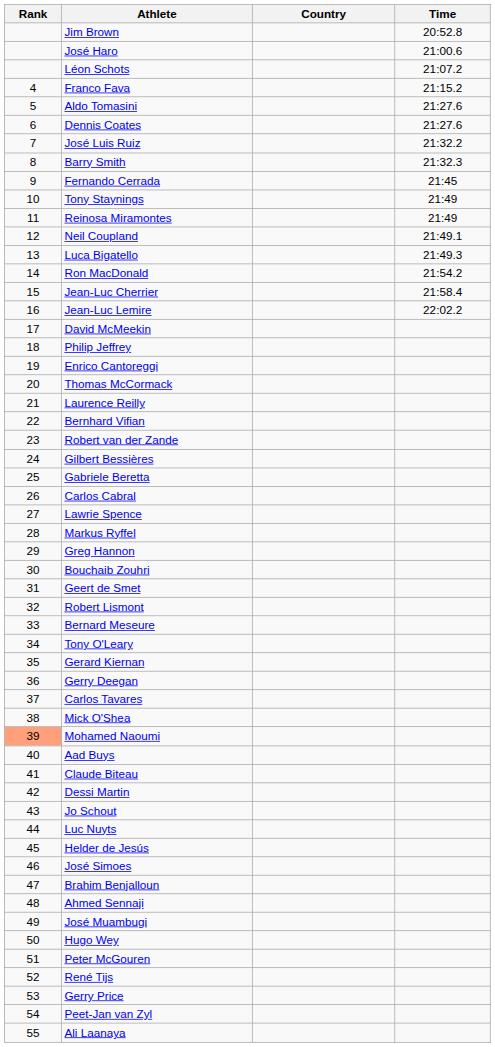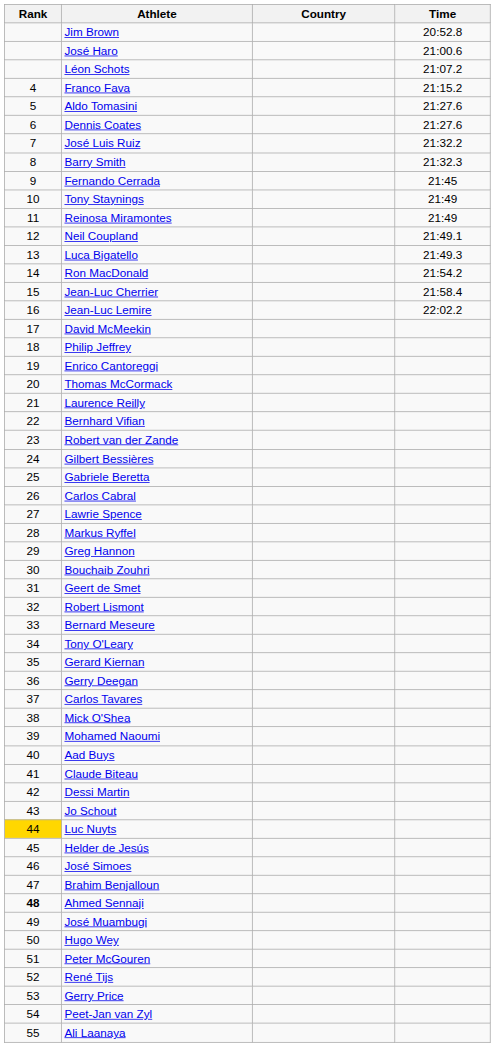Mohamed Naoumi | Rank: lightsalmon background -> no background
Luc Nuyts | Rank: no background -> gold background
Ahmed Sennaji | Rank: normal -> bold
